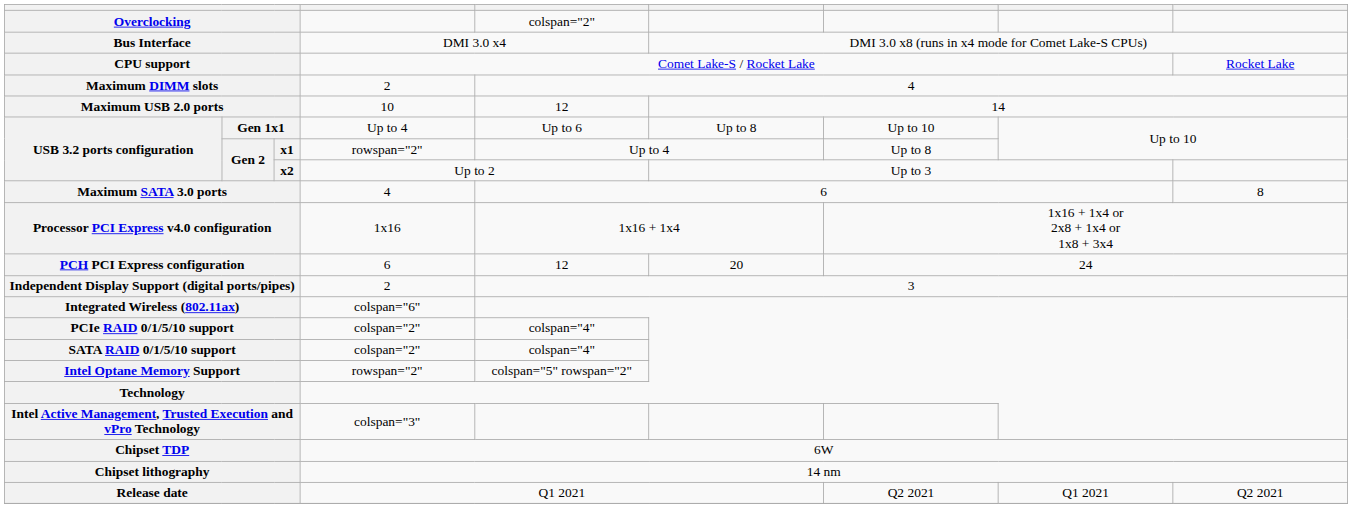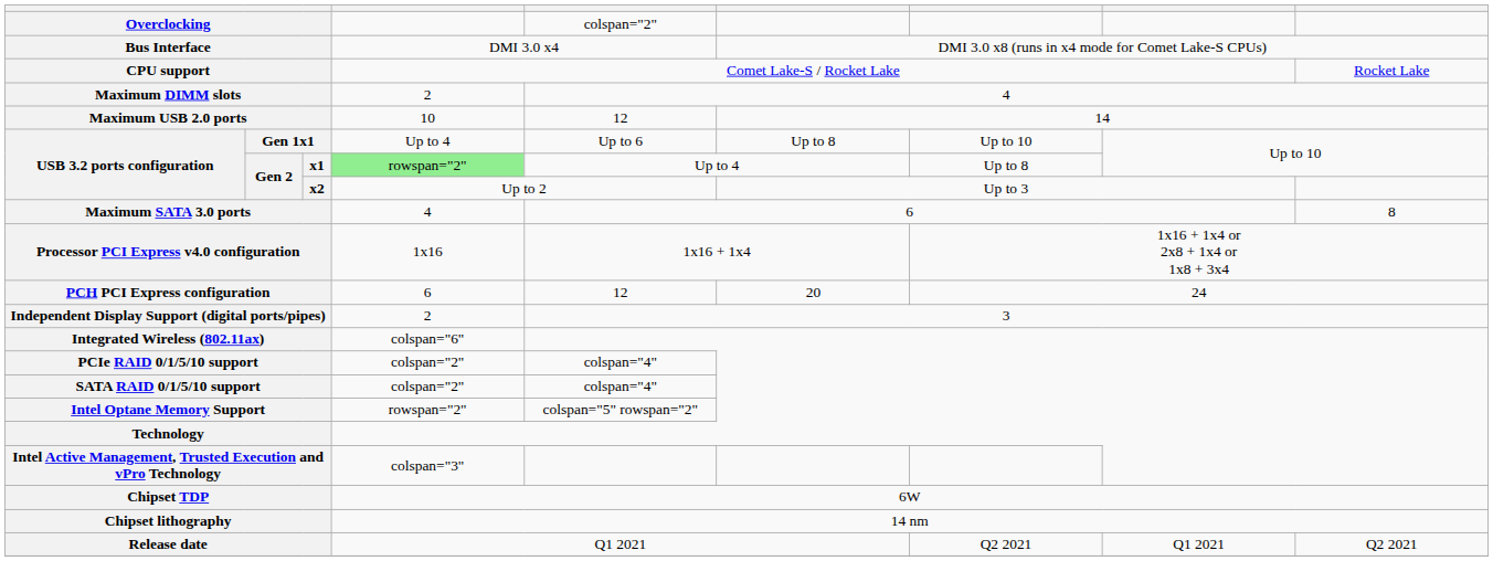x1 | column 4: no background -> lightgreen background
